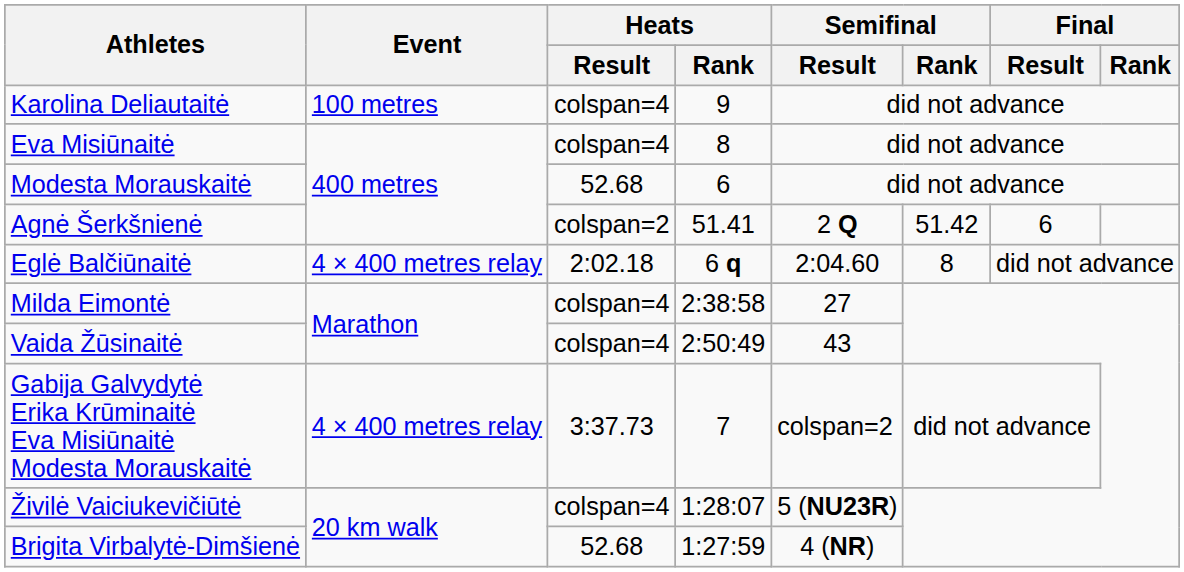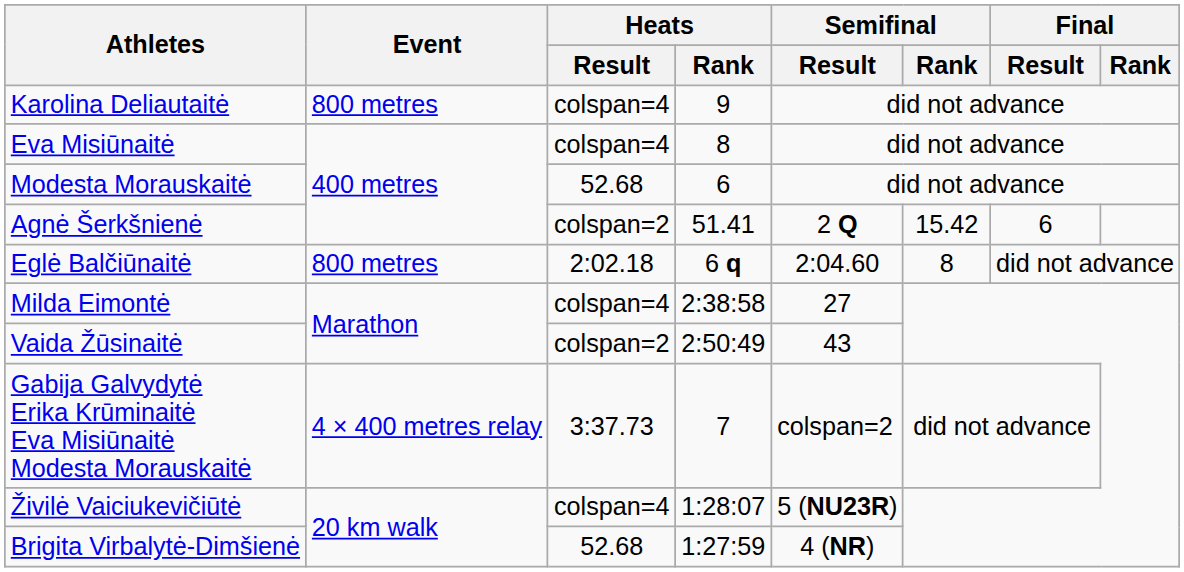Karolina Deliautaitė | Event: 100 metres -> 800 metres
Agnė Šerkšnienė | Semifinal / Rank: 51.42 -> 15.42
Eglė Balčiūnaitė | Event: 4 × 400 metres relay -> 800 metres
Vaida Žūsinaitė | Heats / Result: colspan=4 -> colspan=2
